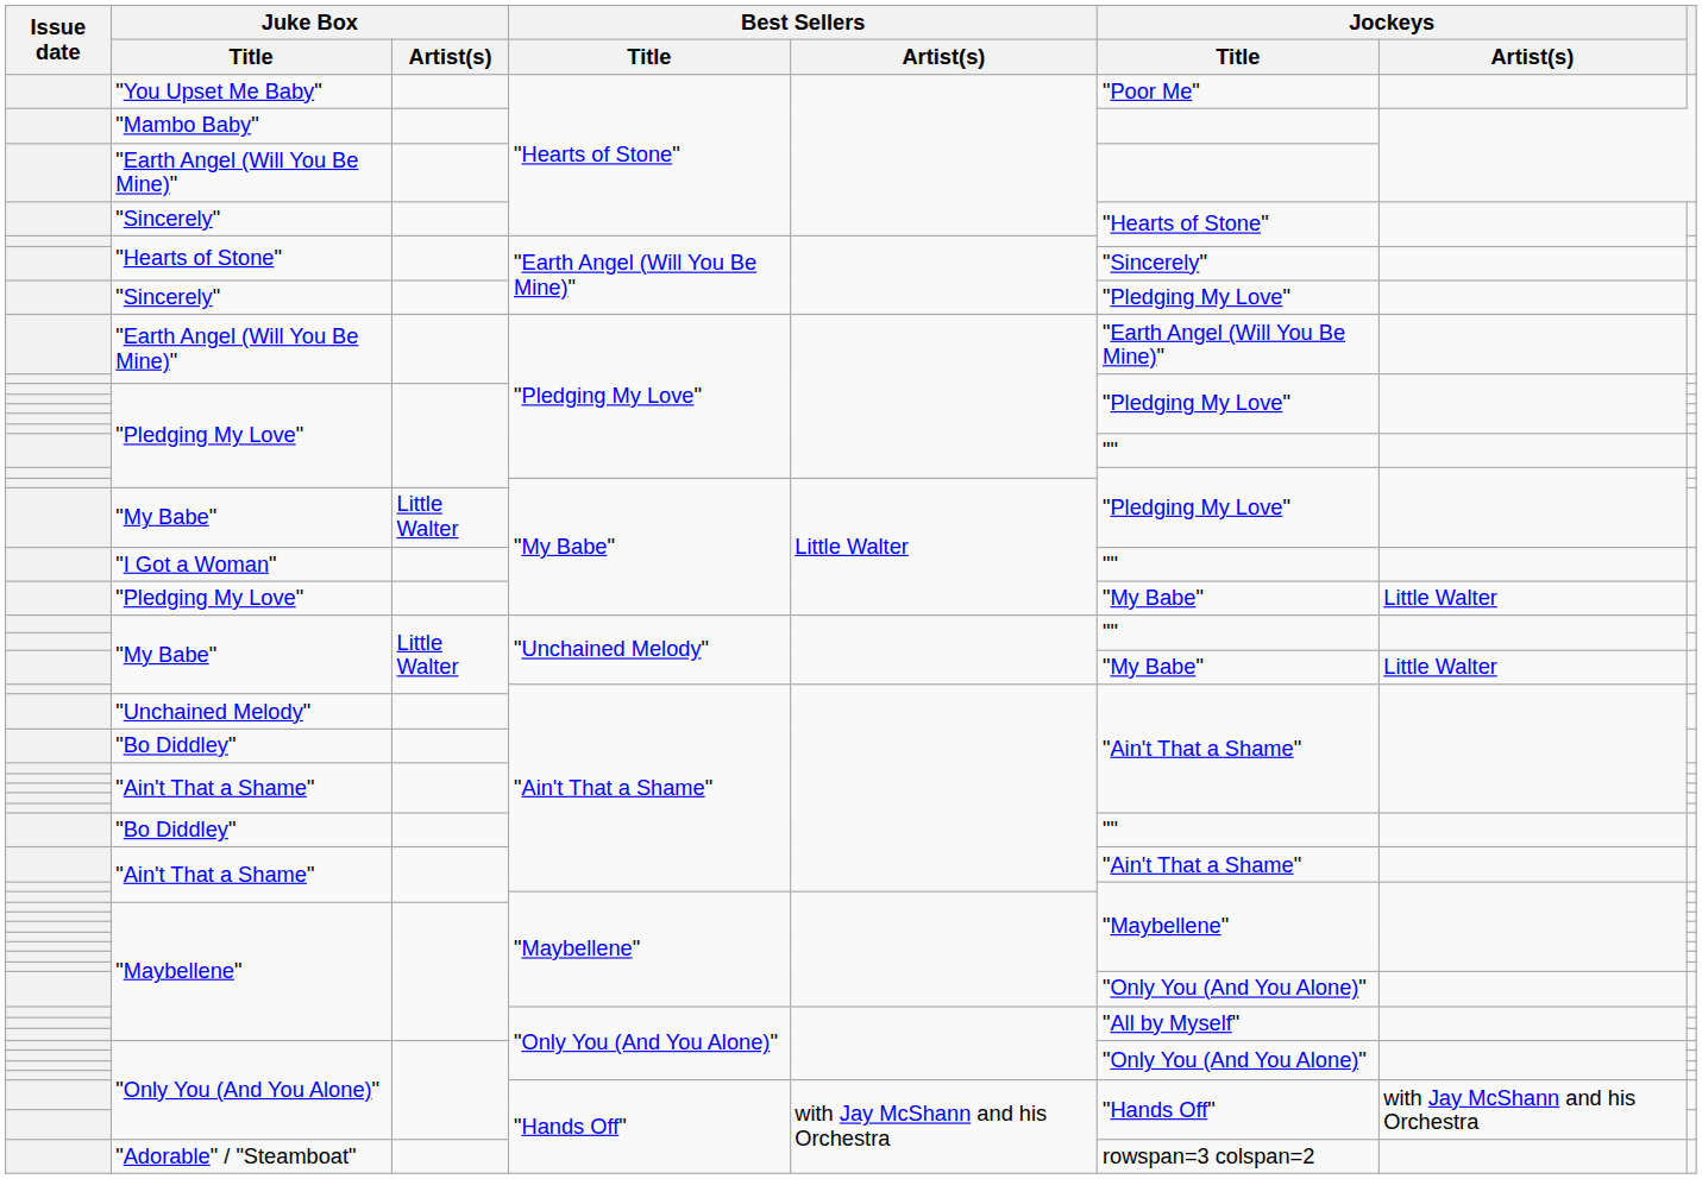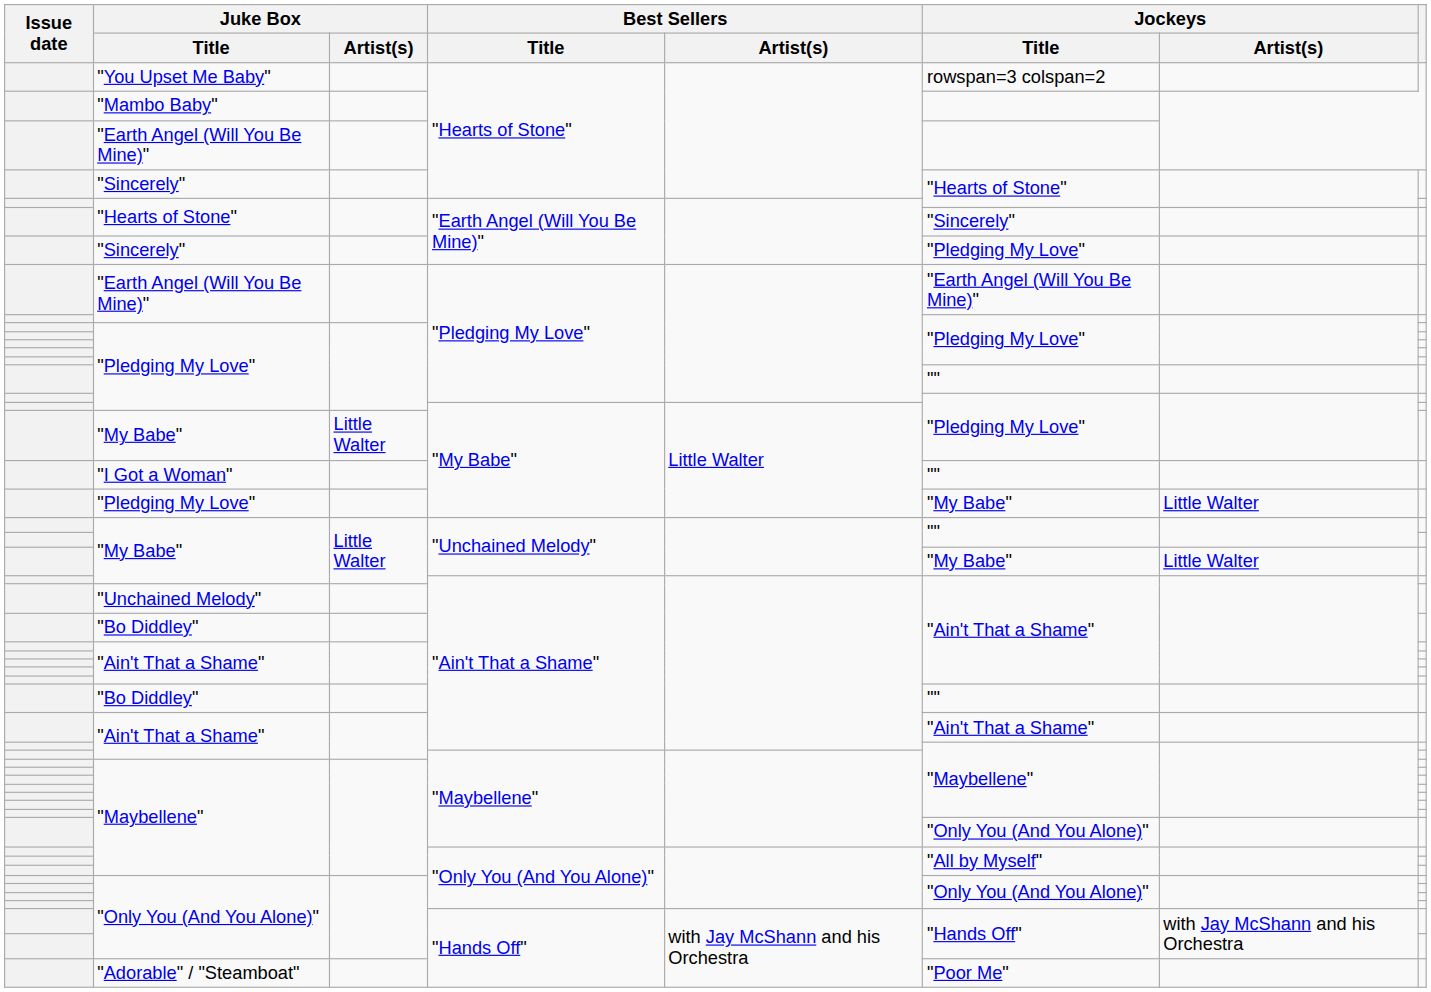"You Upset Me Baby" | Jockeys / Title: "Poor Me" -> rowspan=3 colspan=2
"Adorable" / "Steamboat" | Jockeys / Title: rowspan=3 colspan=2 -> "Poor Me"
